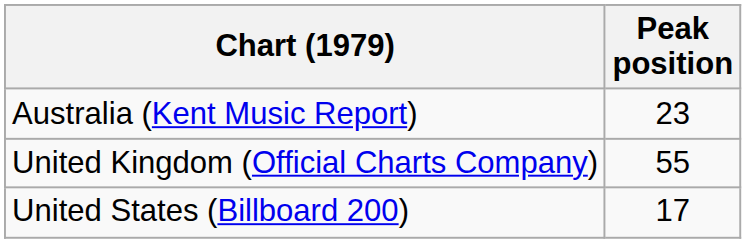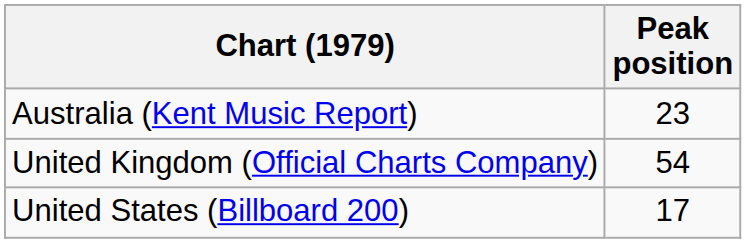United Kingdom (Official Charts Company) | Peak position: 55 -> 54
